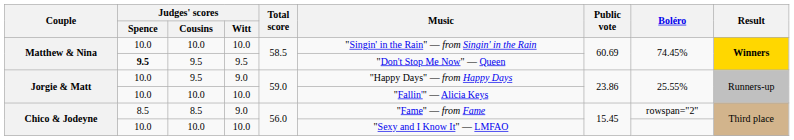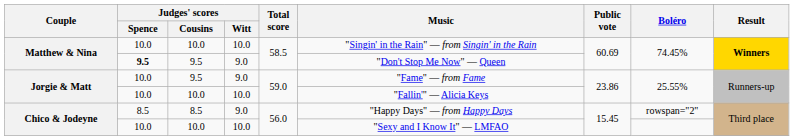Matthew & Nina / 9.5 | Judges' scores / Witt: 9.5 -> 9.0
Jorgie & Matt / 9.5 | Music: "Happy Days" — from Happy Days -> "Fame" — from Fame
Chico & Jodeyne / 8.5 | Music: "Fame" — from Fame -> "Happy Days" — from Happy Days
